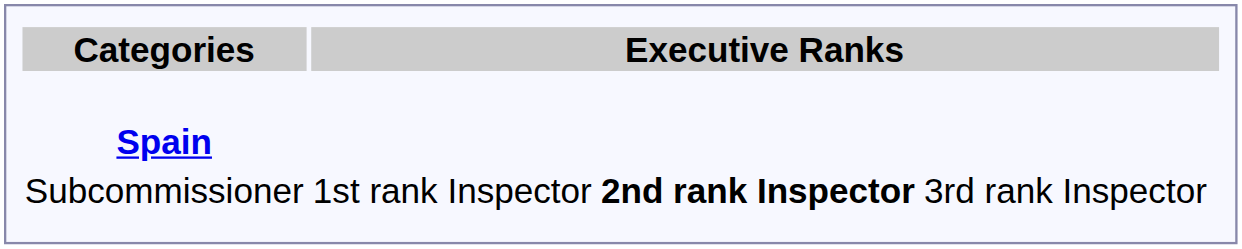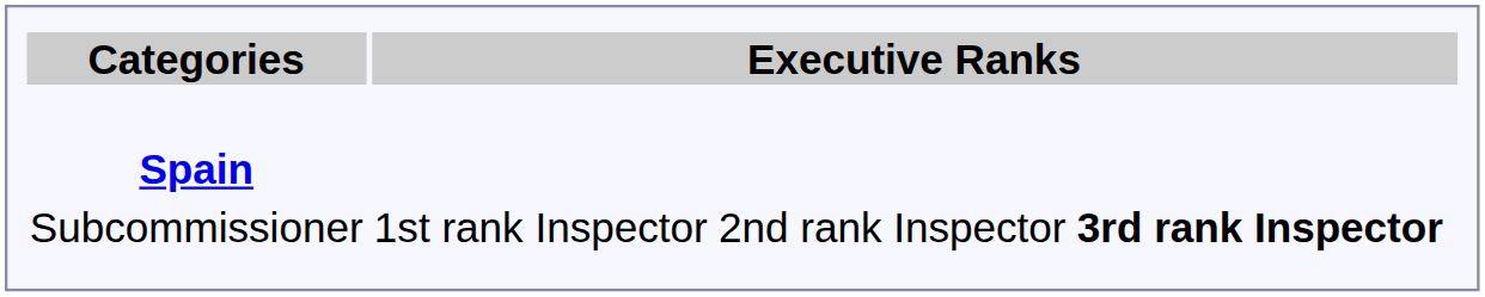Subcommissioner | column 3: bold -> normal
Subcommissioner | column 4: normal -> bold
